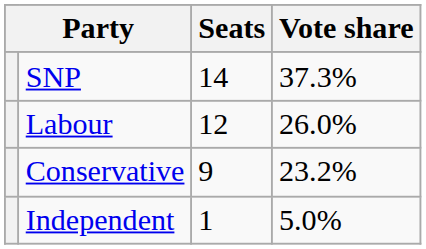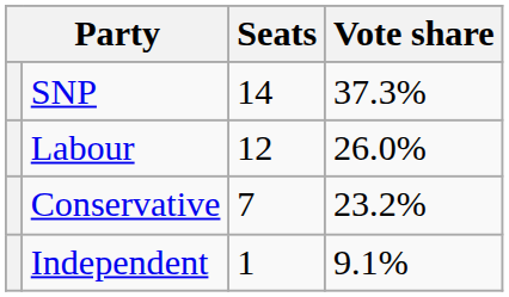Conservative | Seats: 9 -> 7
Independent | Vote share: 5.0% -> 9.1%
